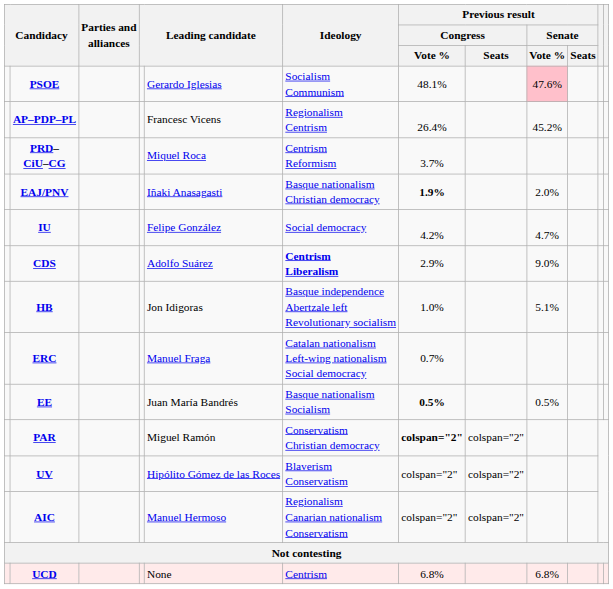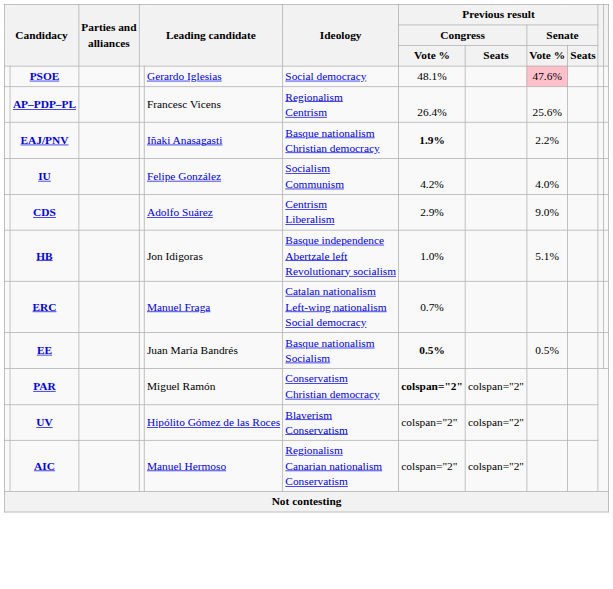PSOE | Ideology: Socialism Communism -> Social democracy
AP–PDP–PL | Previous result / Senate / Vote %: 45.2% -> 25.6%
- row: PRD– CiU–CG | Miquel Roca | Centrism Reformism | 3.7%
EAJ/PNV | Previous result / Senate / Vote %: 2.0% -> 2.2%
IU | Ideology: Social democracy -> Socialism Communism
IU | Previous result / Senate / Vote %: 4.7% -> 4.0%
CDS | Ideology: bold -> normal
- row: UCD | None | Centrism | 6.8% | 6.8%
